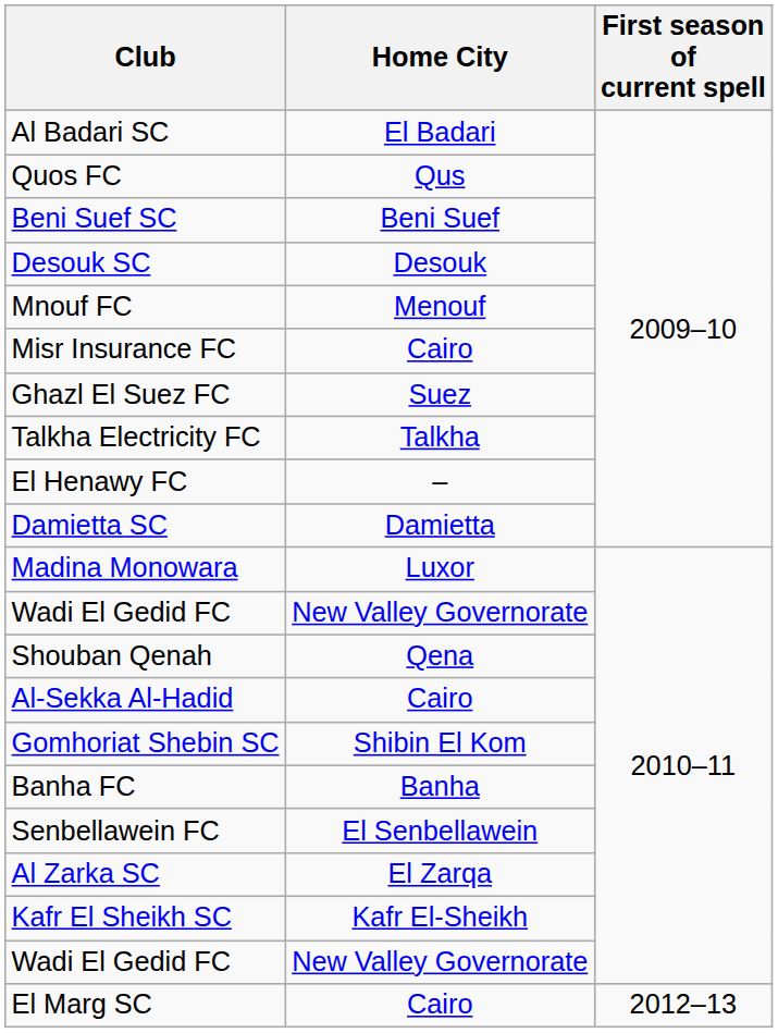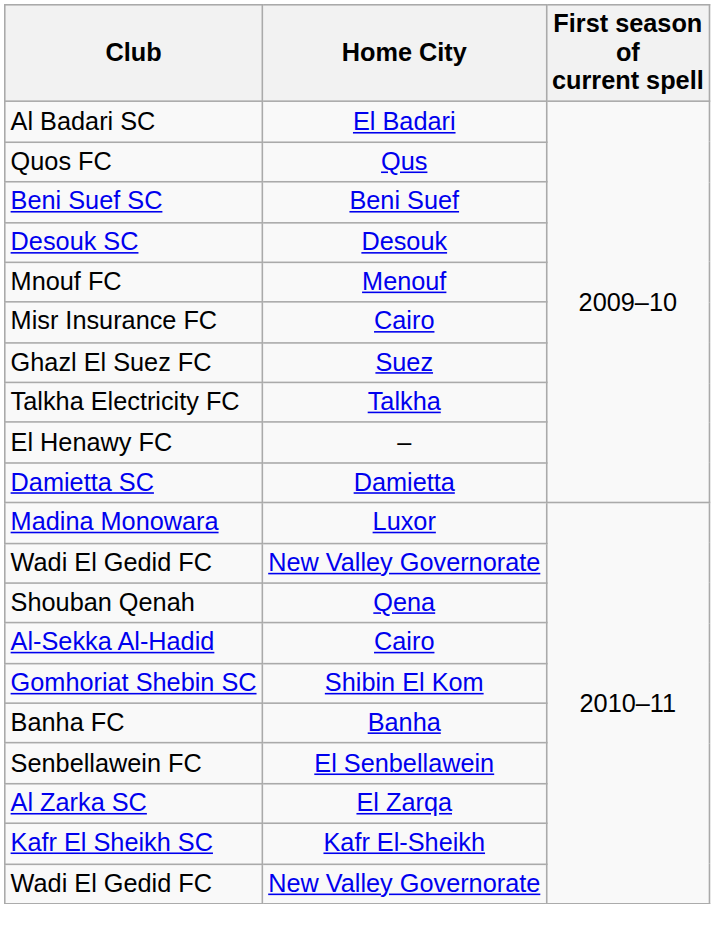- row: El Marg SC | Cairo | 2012–13
